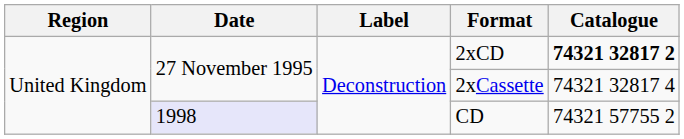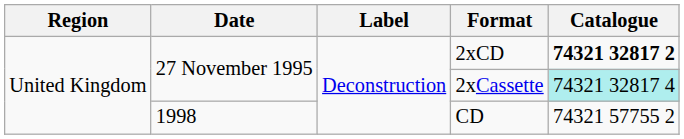2xCassette | Catalogue: no background -> paleturquoise background
CD | Date: lavender background -> no background
